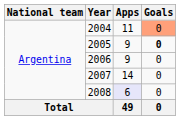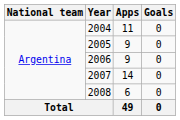2004 | Goals: lightsalmon background -> no background
2005 | Goals: bold -> normal
2008 | Apps: lavender background -> no background
